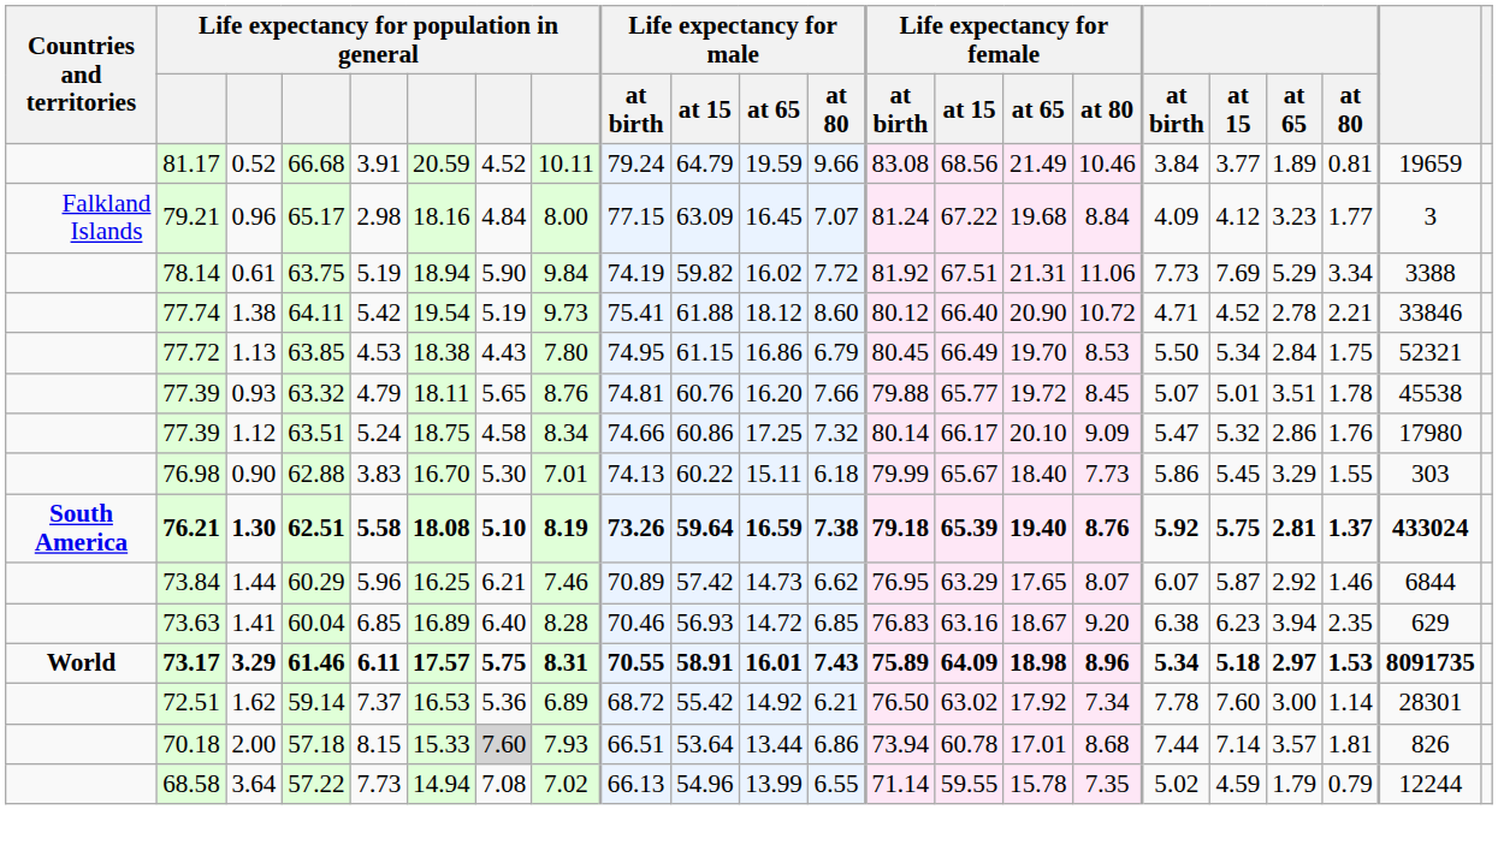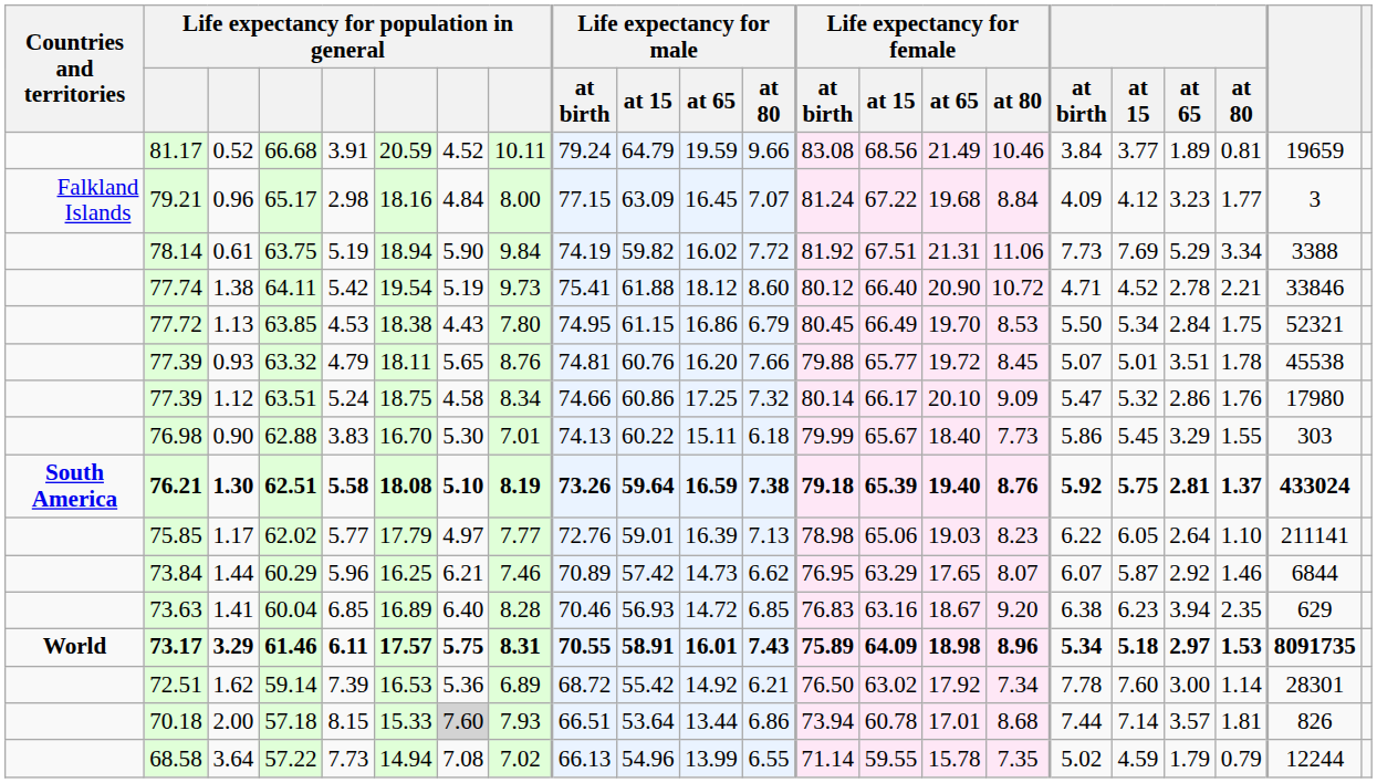+ row: 75.85 | 1.17 | 62.02 | 5.77 | 17.79 | 4.97 | 7.77 | 72.76 | 59.01 | 16.39 | 7.13 | 78.98 | 65.06 | 19.03 | 8.23 | 6.22 | 6.05 | 2.64 | 1.10 | 211141
1.62 | column 5: 7.37 -> 7.39
